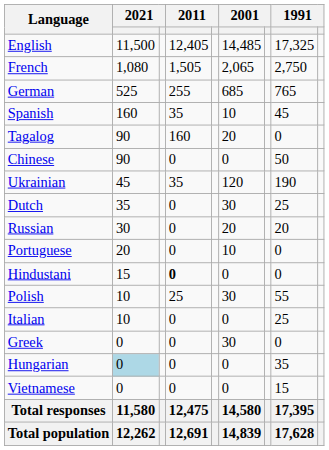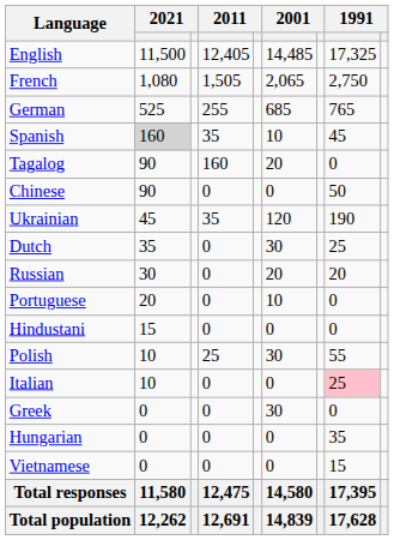Spanish | column 2: no background -> lightgrey background
Hindustani | column 4: bold -> normal
Italian | column 8: no background -> pink background
Hungarian | column 2: lightblue background -> no background
